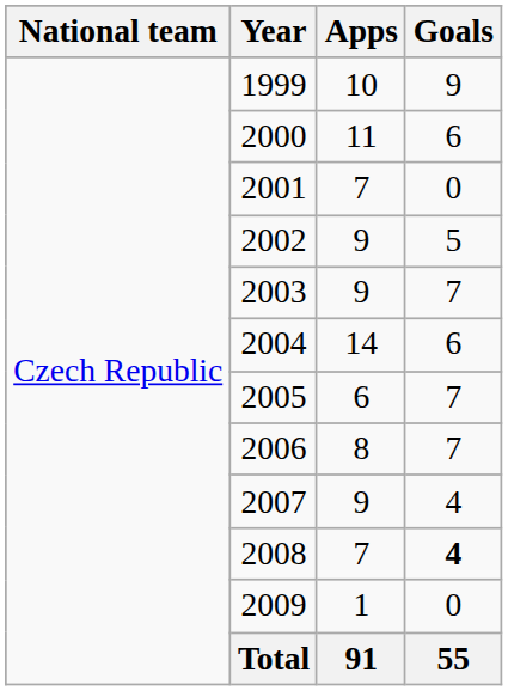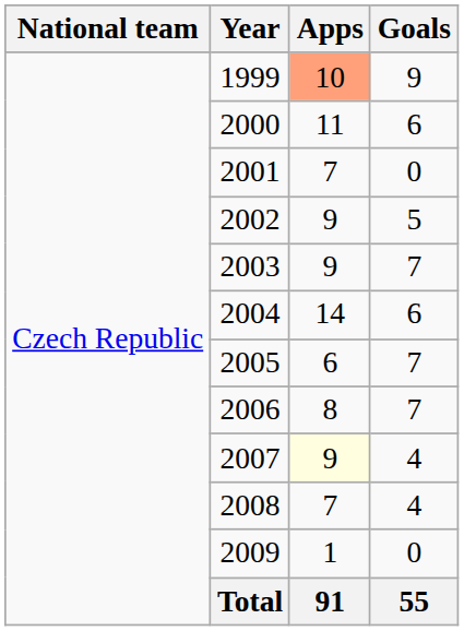1999 | Apps: no background -> lightsalmon background
2007 | Apps: no background -> lightyellow background
2008 | Goals: bold -> normal
